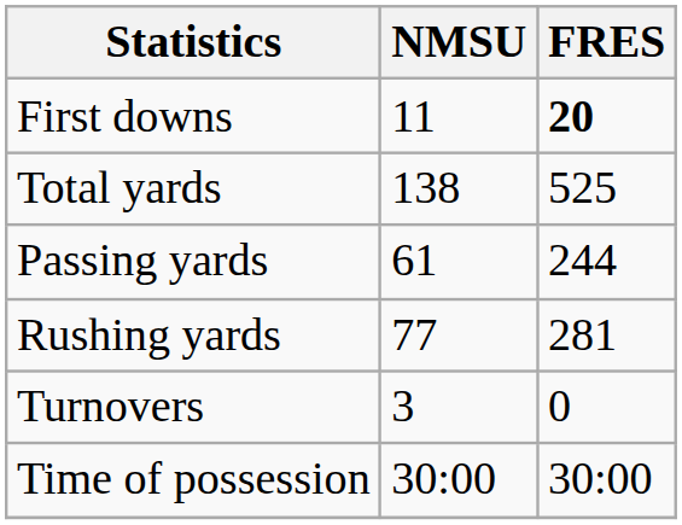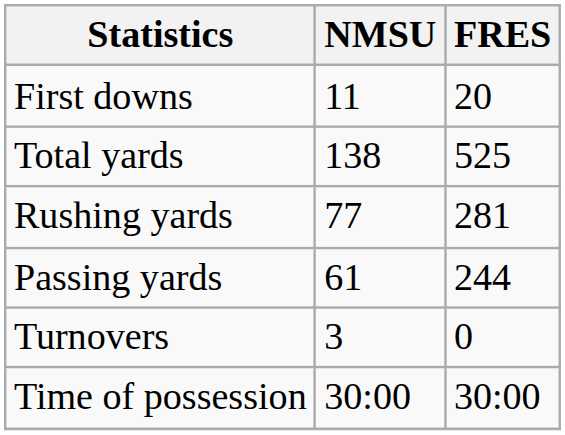First downs | FRES: bold -> normal
rows swapped: Rushing yards <-> Passing yards
